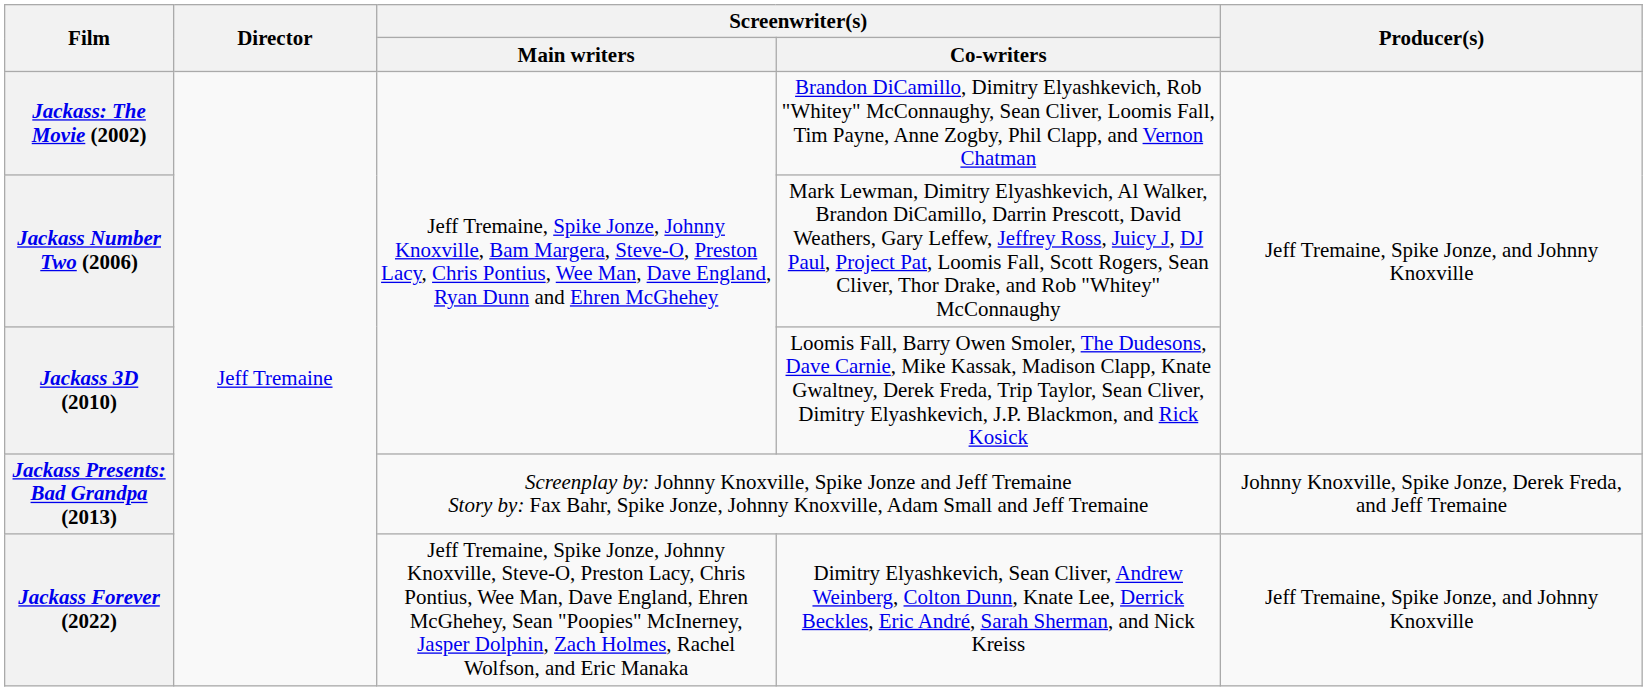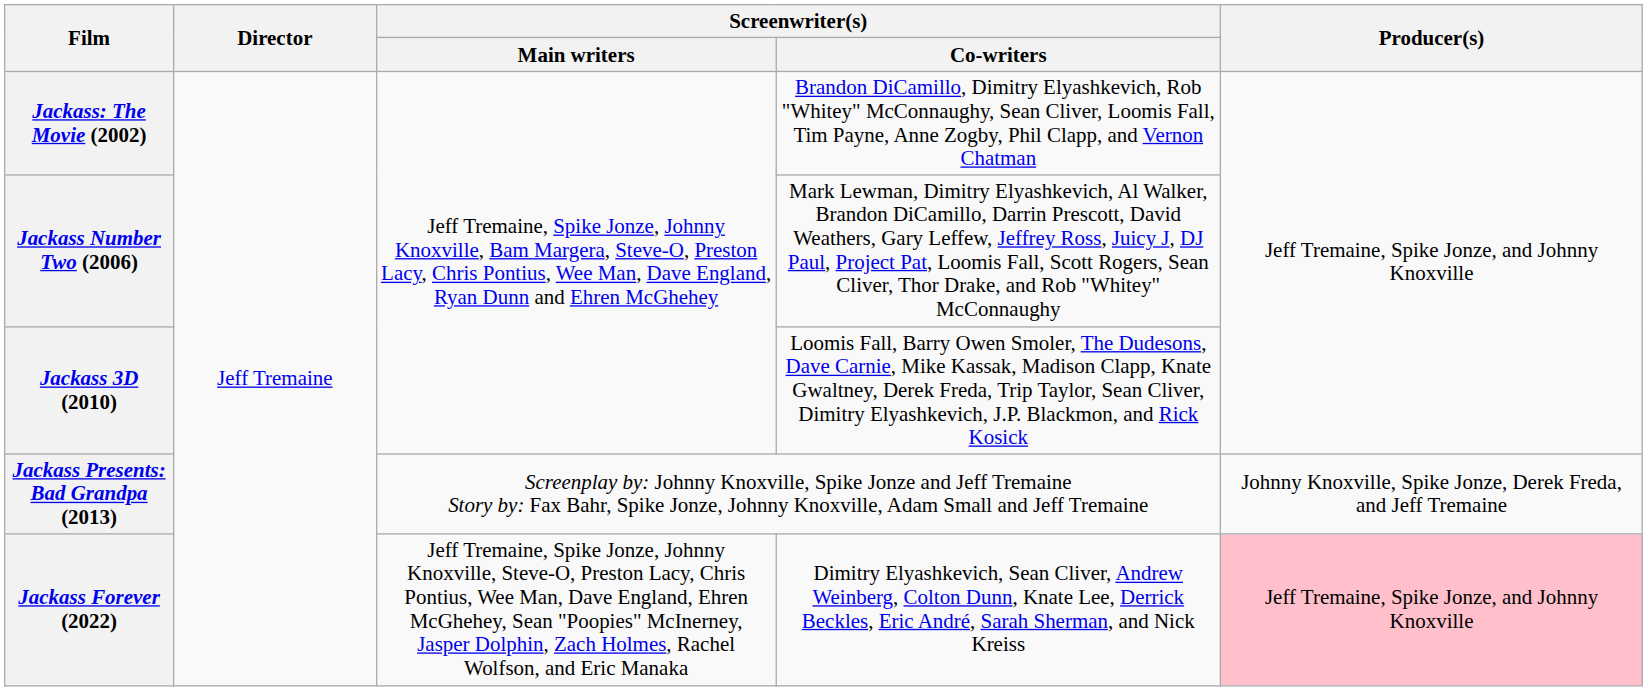Jackass Forever (2022) | Producer(s): no background -> pink background
